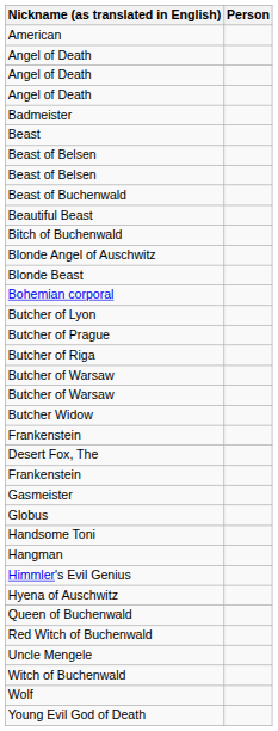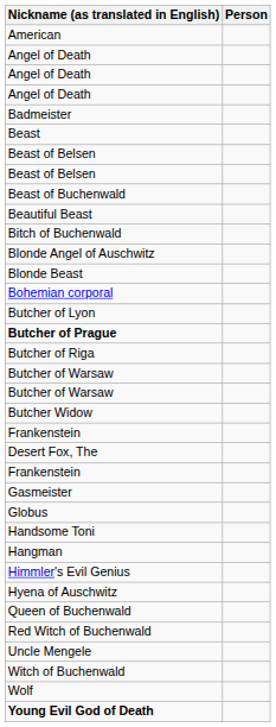row 17 | Nickname (as translated in English): normal -> bold
row 36 | Nickname (as translated in English): normal -> bold
